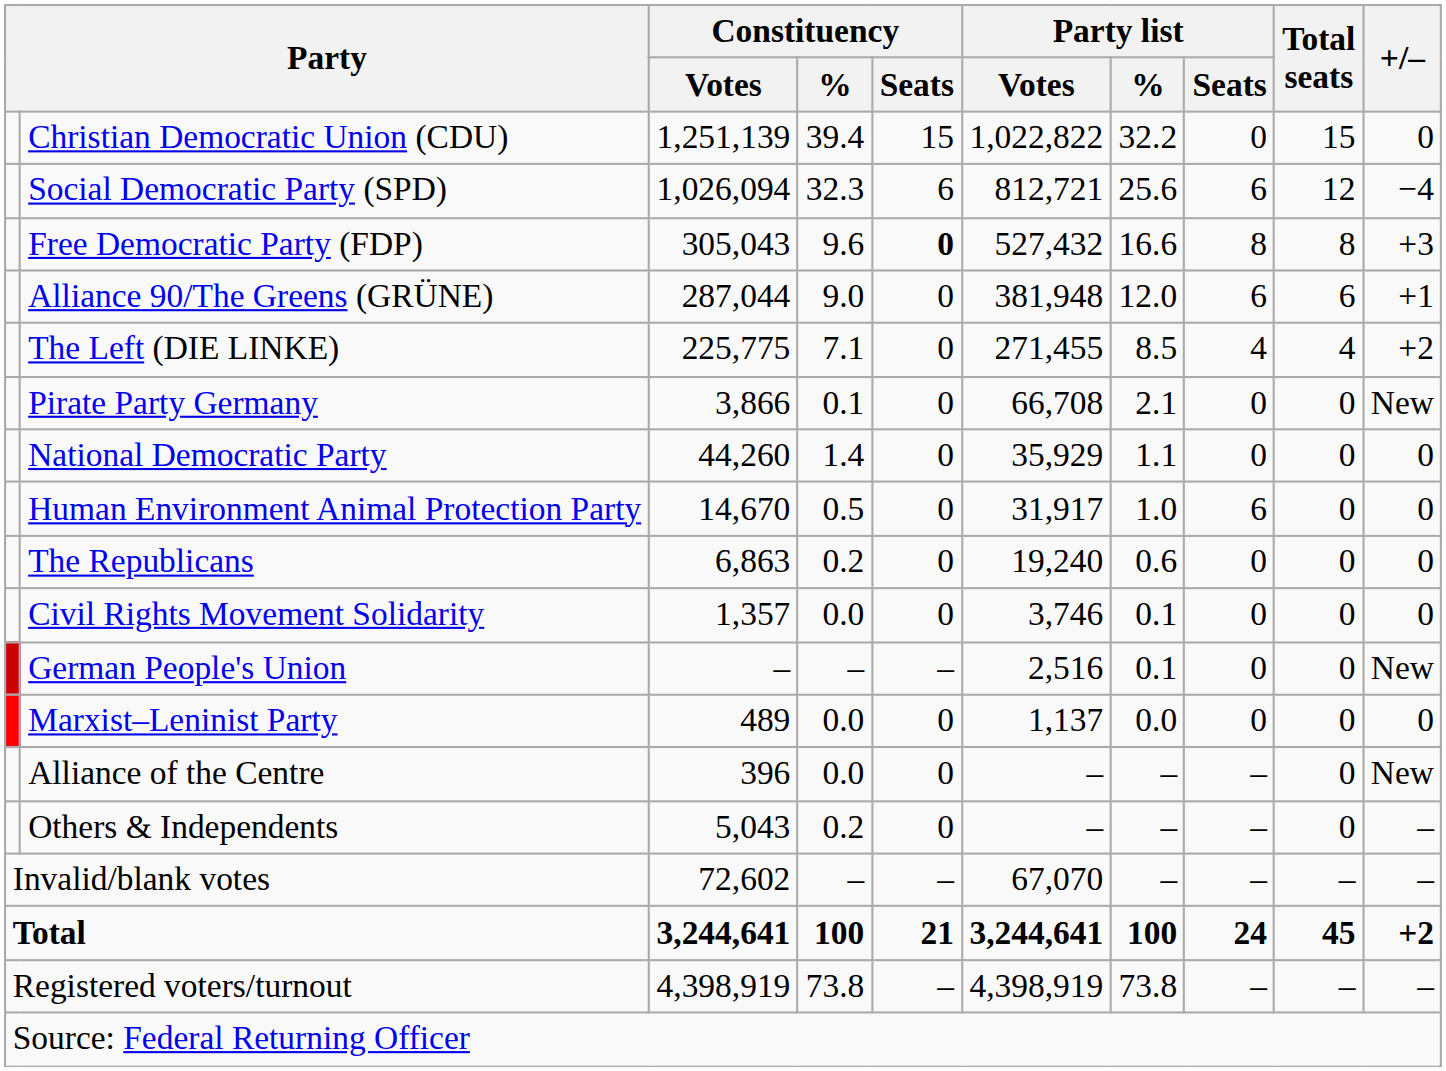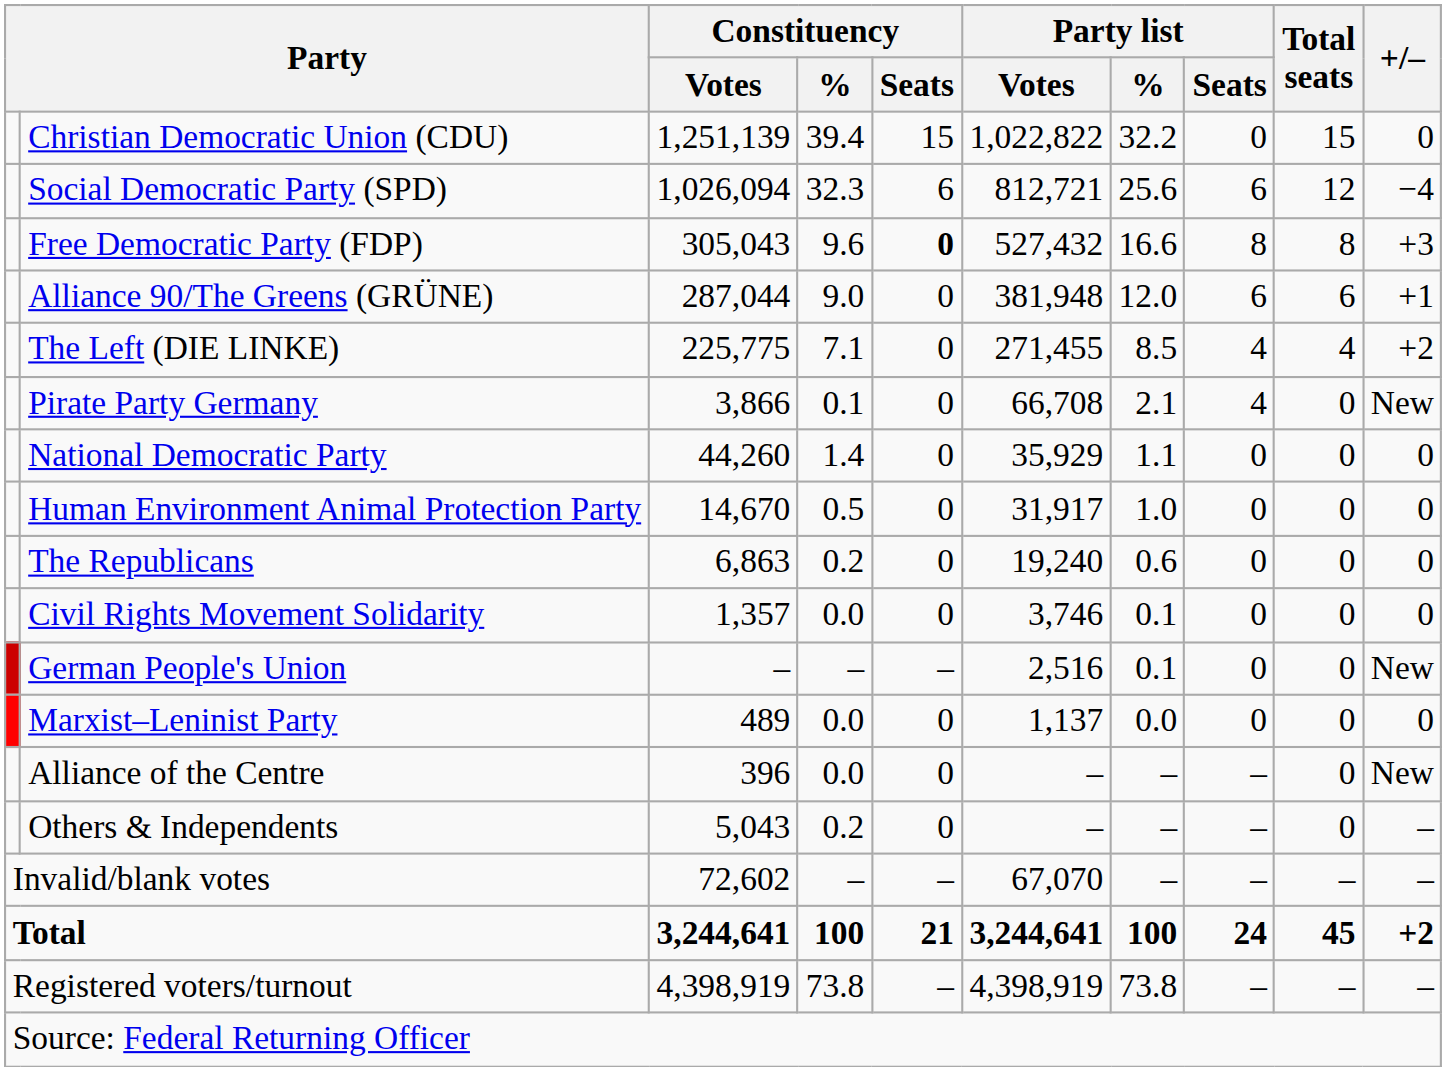Pirate Party Germany | Party list / Seats: 0 -> 4
Human Environment Animal Protection Party | Party list / Seats: 6 -> 0
